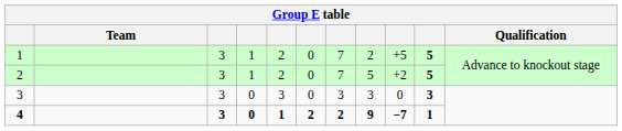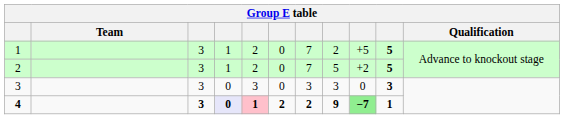4 | column 4: no background -> lavender background
4 | column 5: no background -> pink background
4 | column 9: no background -> lightgreen background
